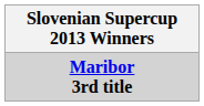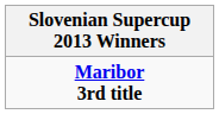row 2 | column 1: lightgrey background -> no background
